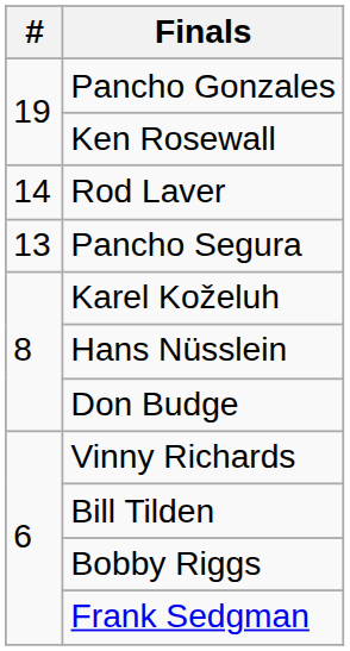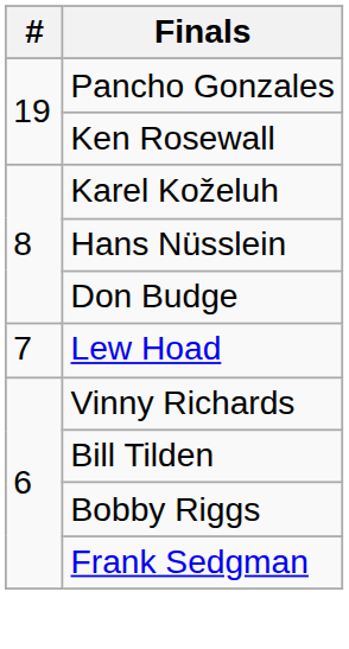- row: 14 | Rod Laver
- row: 13 | Pancho Segura
+ row: 7 | Lew Hoad
